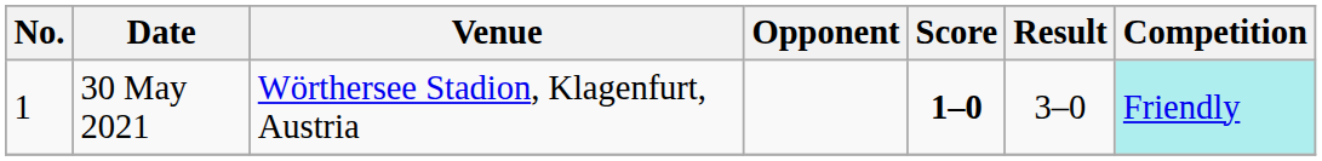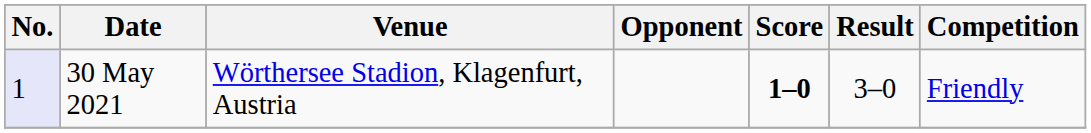30 May 2021 | No.: no background -> lavender background
30 May 2021 | Competition: paleturquoise background -> no background
